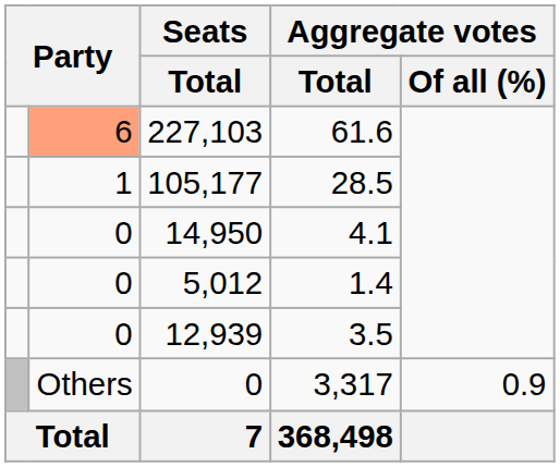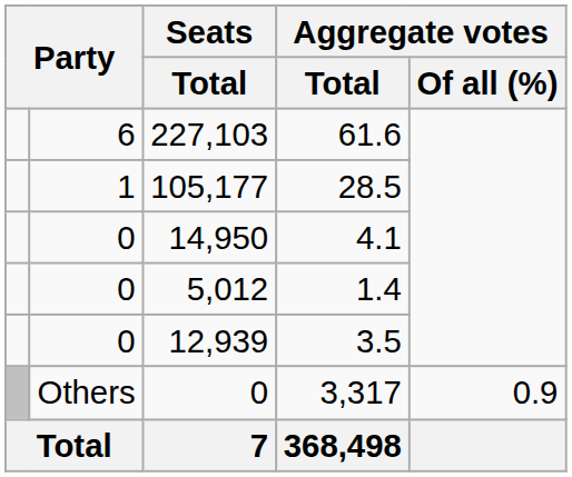227,103 | column 2: lightsalmon background -> no background
